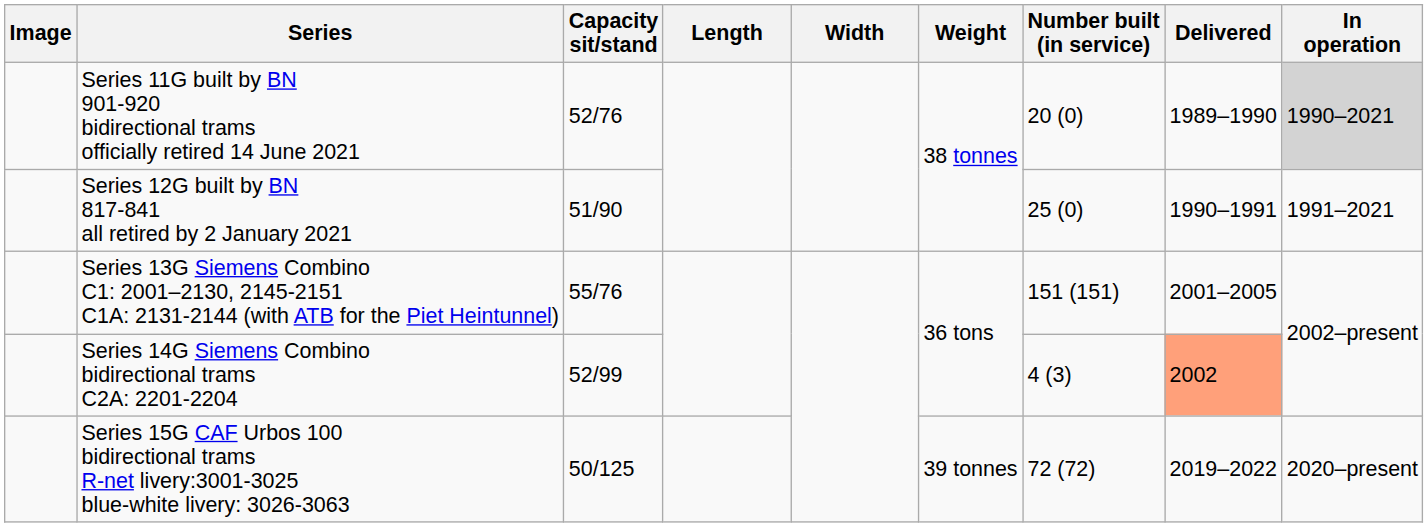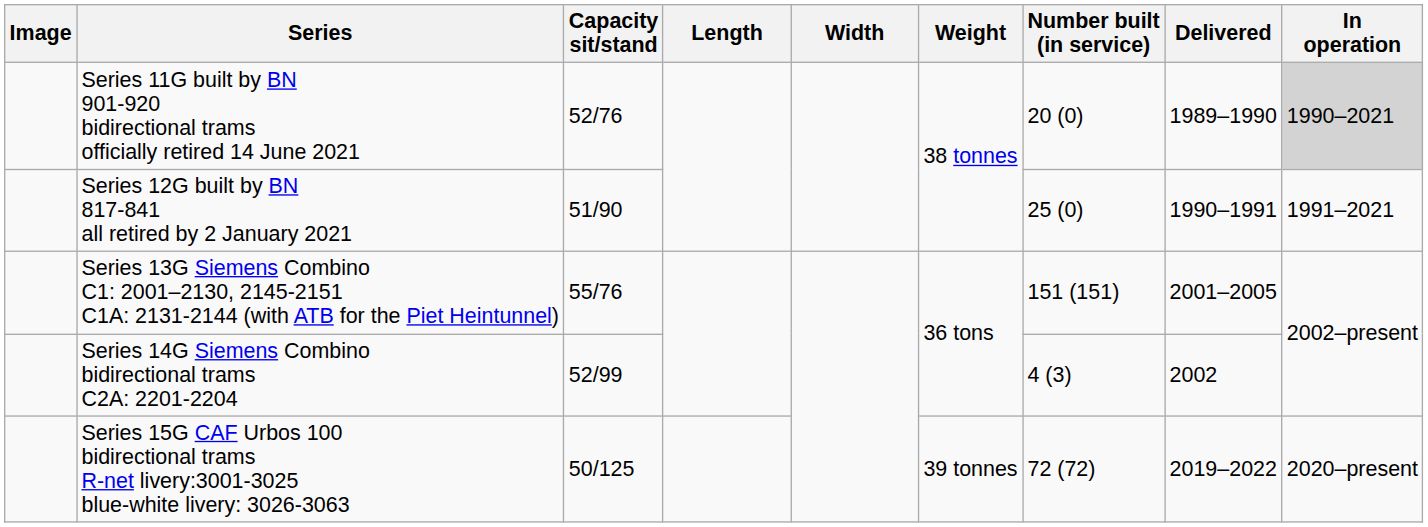row 5 | Delivered: lightsalmon background -> no background
